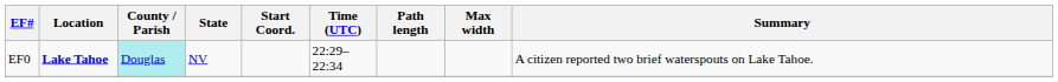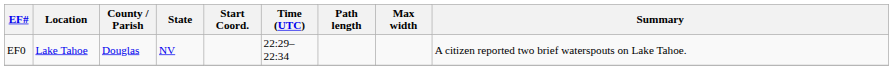EF0 | Location: bold -> normal
EF0 | County / Parish: paleturquoise background -> no background
